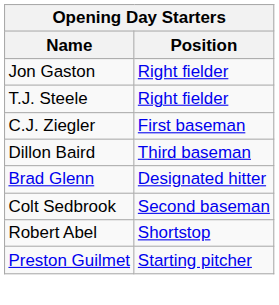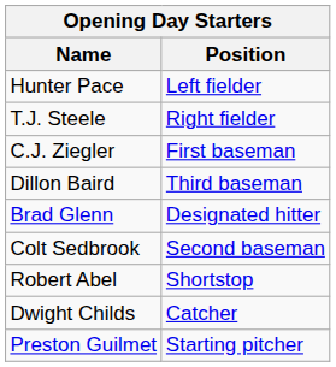+ row: Hunter Pace | Left fielder
- row: Jon Gaston | Right fielder
+ row: Dwight Childs | Catcher
